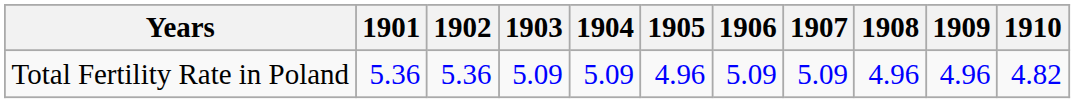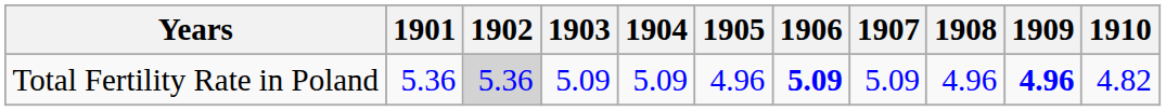row 2 | 1902: no background -> lightgrey background
row 2 | 1906: normal -> bold
row 2 | 1909: normal -> bold
